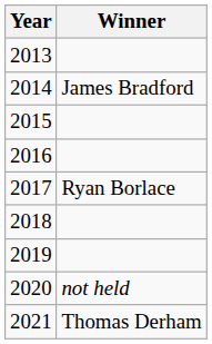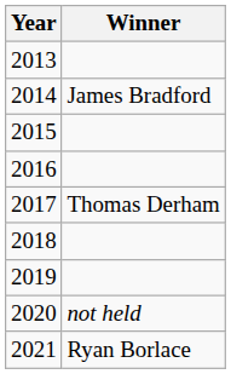2017 | Winner: Ryan Borlace -> Thomas Derham
2021 | Winner: Thomas Derham -> Ryan Borlace
